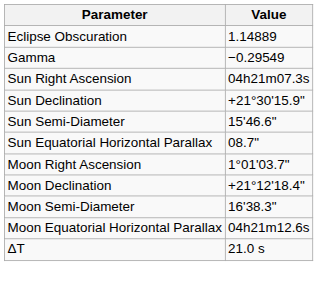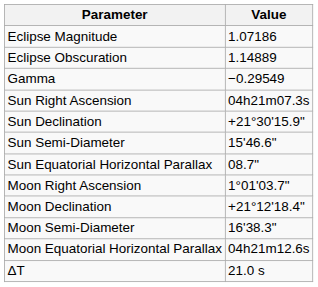+ row: Eclipse Magnitude | 1.07186
